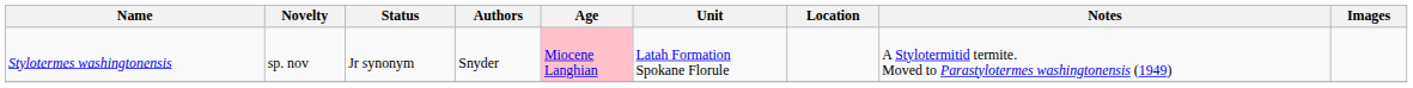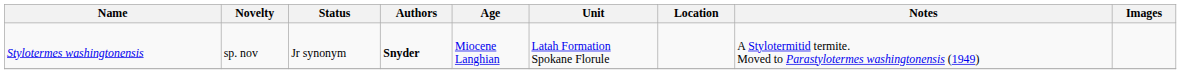Stylotermes washingtonensis | Authors: normal -> bold
Stylotermes washingtonensis | Age: pink background -> no background
